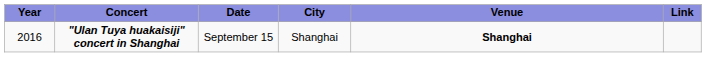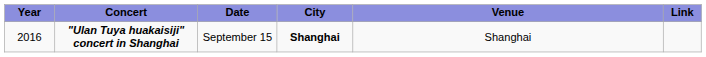"Ulan Tuya huakaisiji" concert in Shanghai | City: normal -> bold
"Ulan Tuya huakaisiji" concert in Shanghai | Venue: bold -> normal
